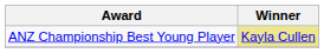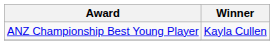ANZ Championship Best Young Player | Winner: khaki background -> no background
